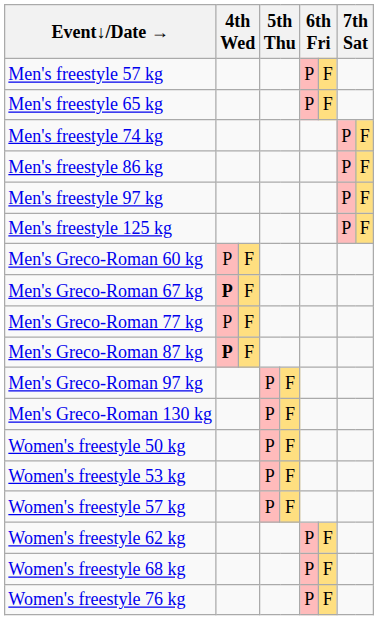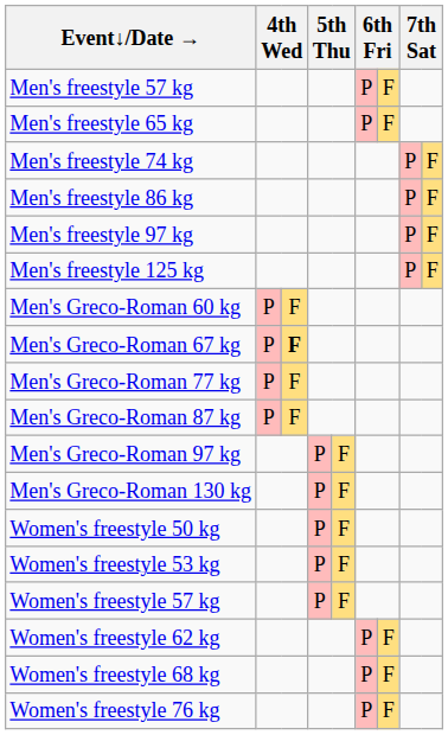Men's Greco-Roman 67 kg | column 2: bold -> normal
Men's Greco-Roman 67 kg | column 3: normal -> bold
Men's Greco-Roman 87 kg | column 2: bold -> normal
